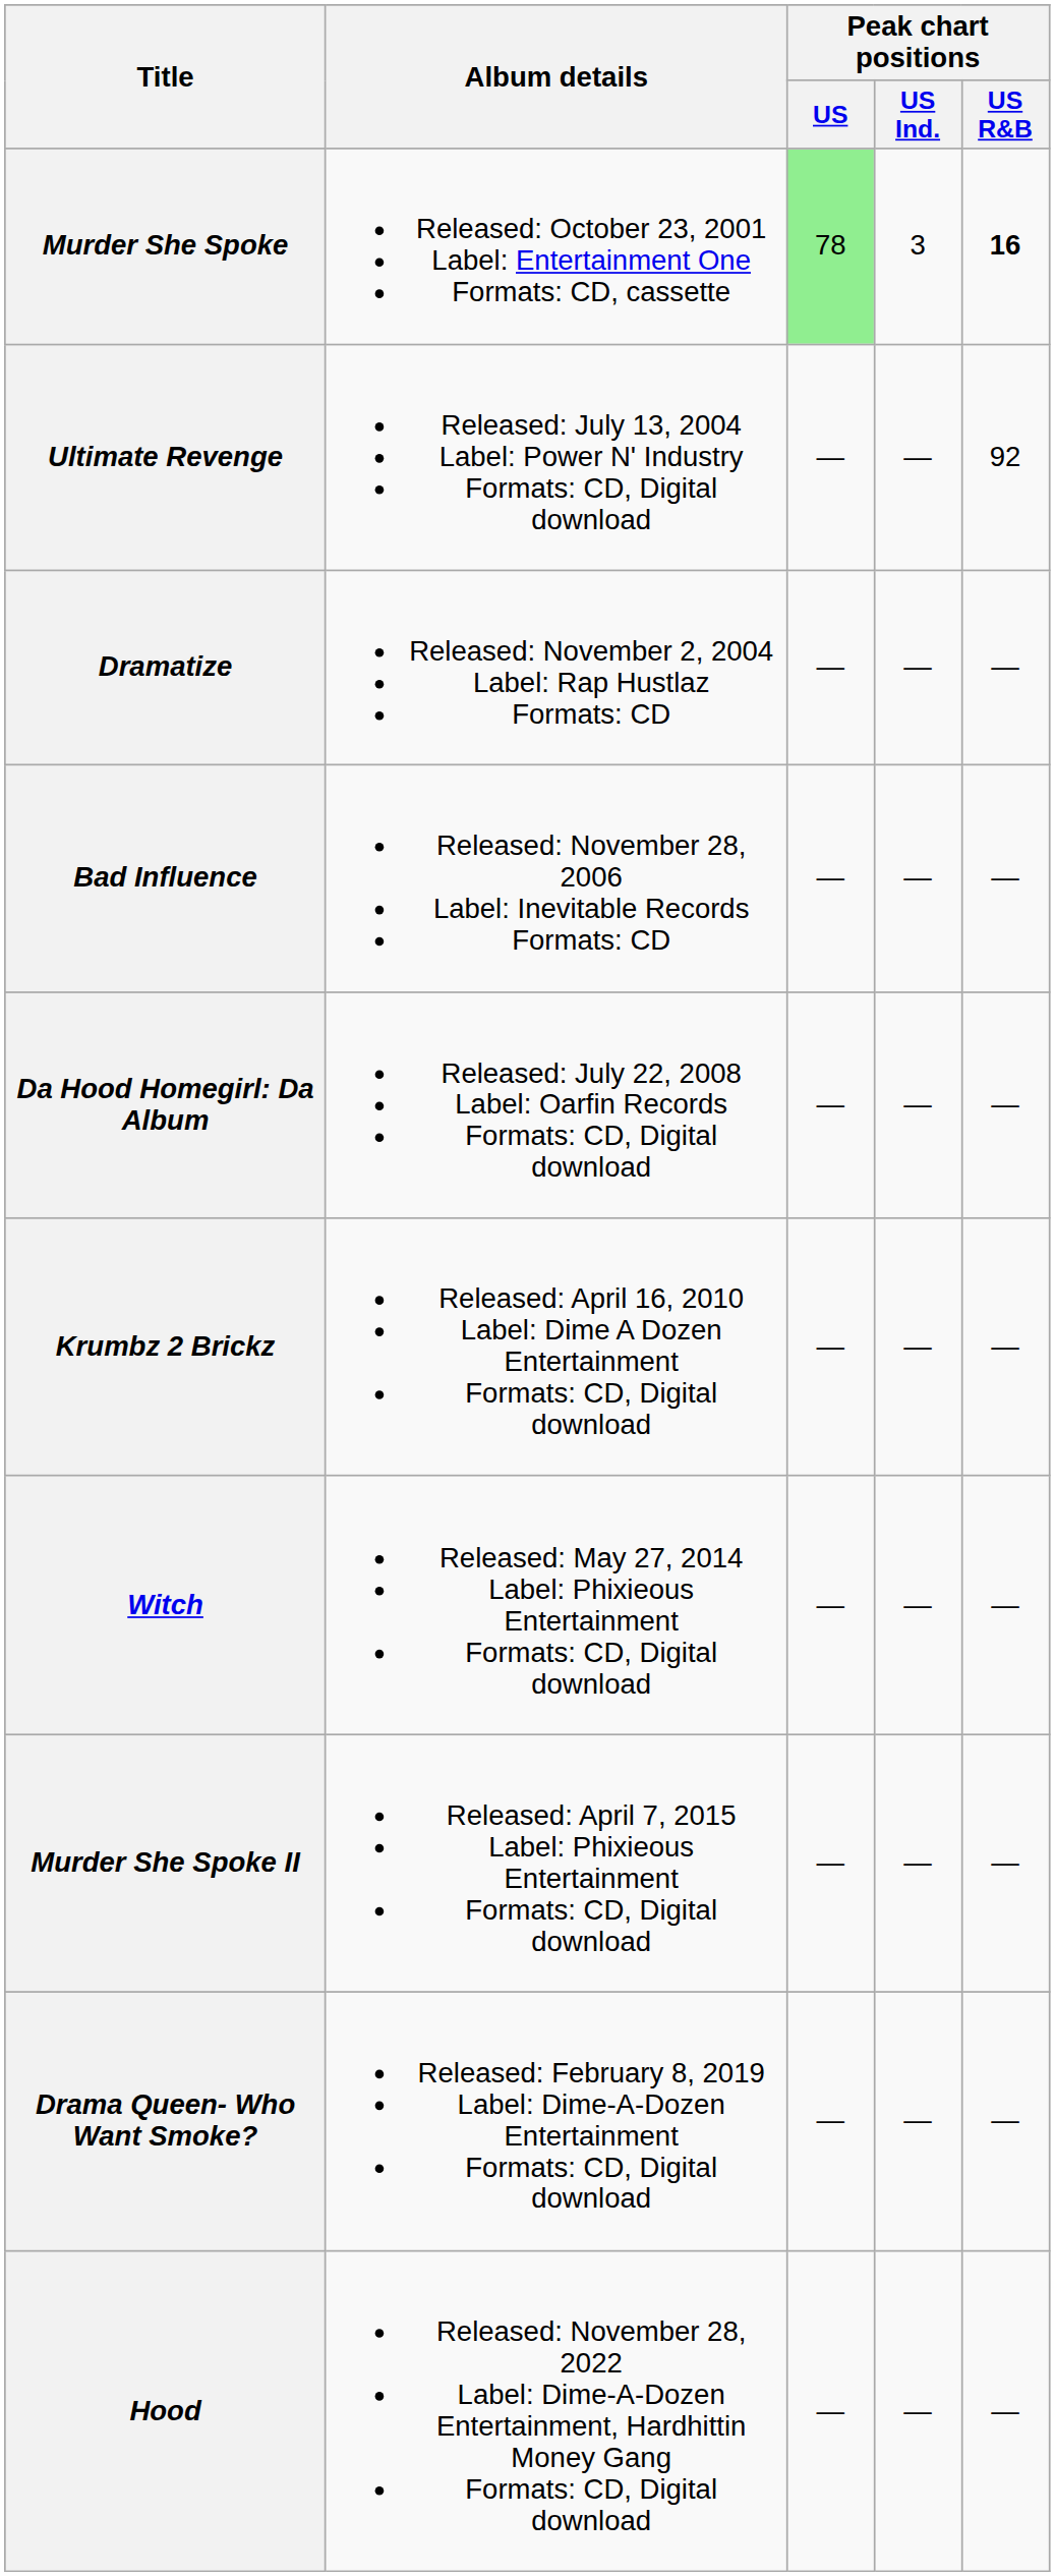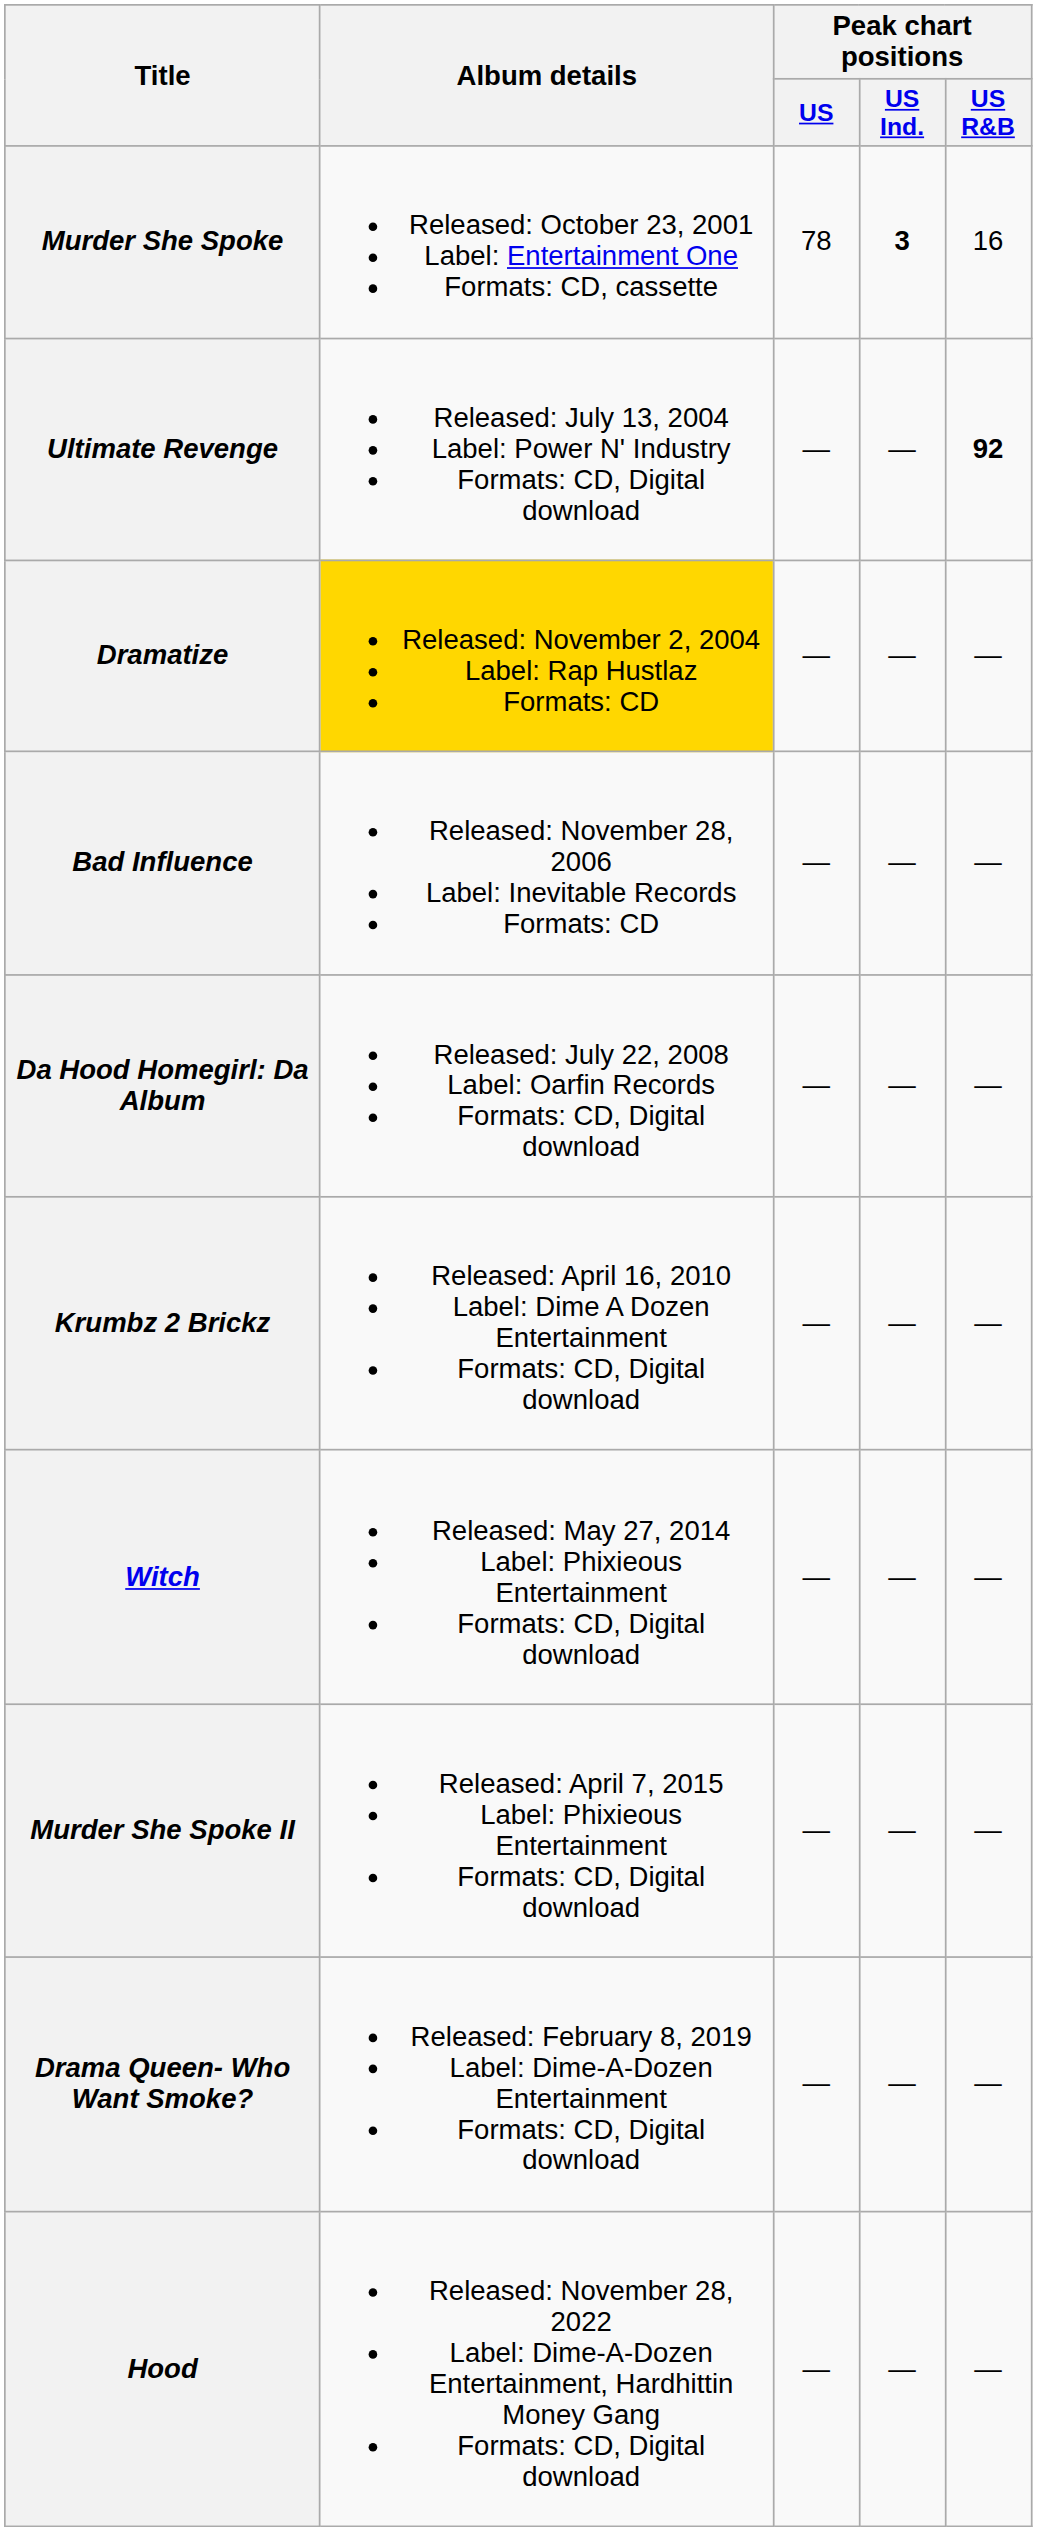Murder She Spoke | Peak chart positions / US: lightgreen background -> no background
Murder She Spoke | Peak chart positions / US Ind.: normal -> bold
Murder She Spoke | Peak chart positions / US R&B: bold -> normal
Ultimate Revenge | Peak chart positions / US R&B: normal -> bold
Dramatize | Album details: no background -> gold background
